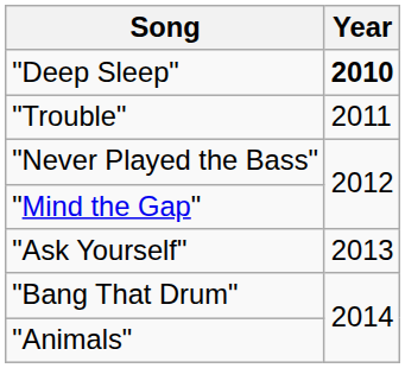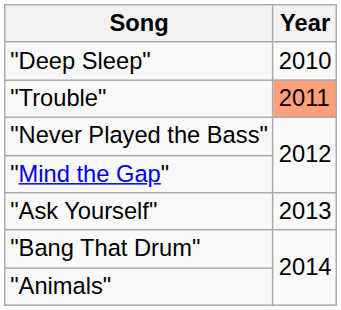"Deep Sleep" | Year: bold -> normal
"Trouble" | Year: no background -> lightsalmon background
